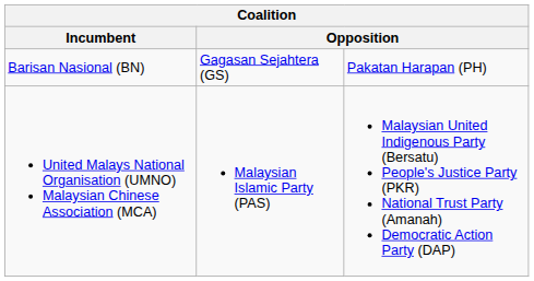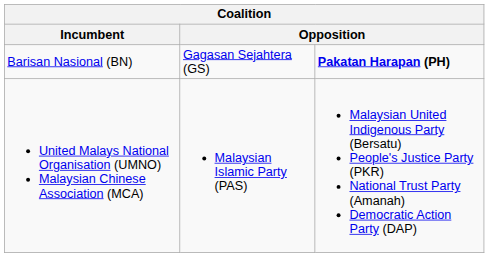Barisan Nasional (BN) | column 3: normal -> bold
